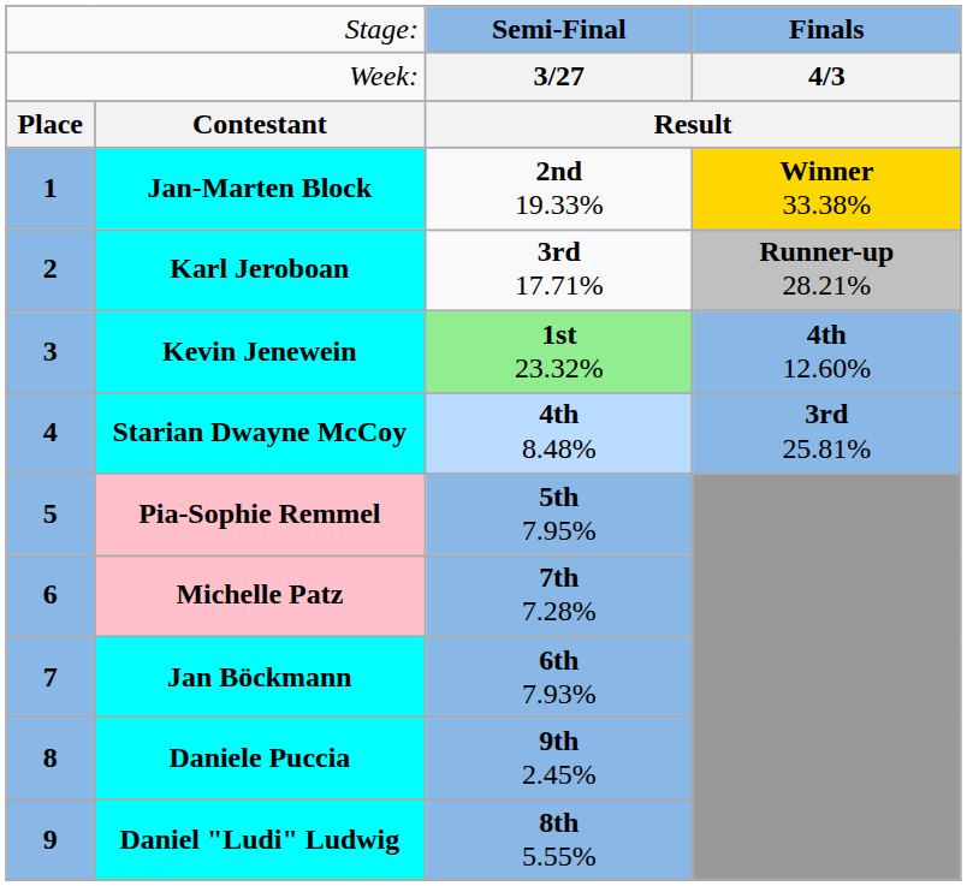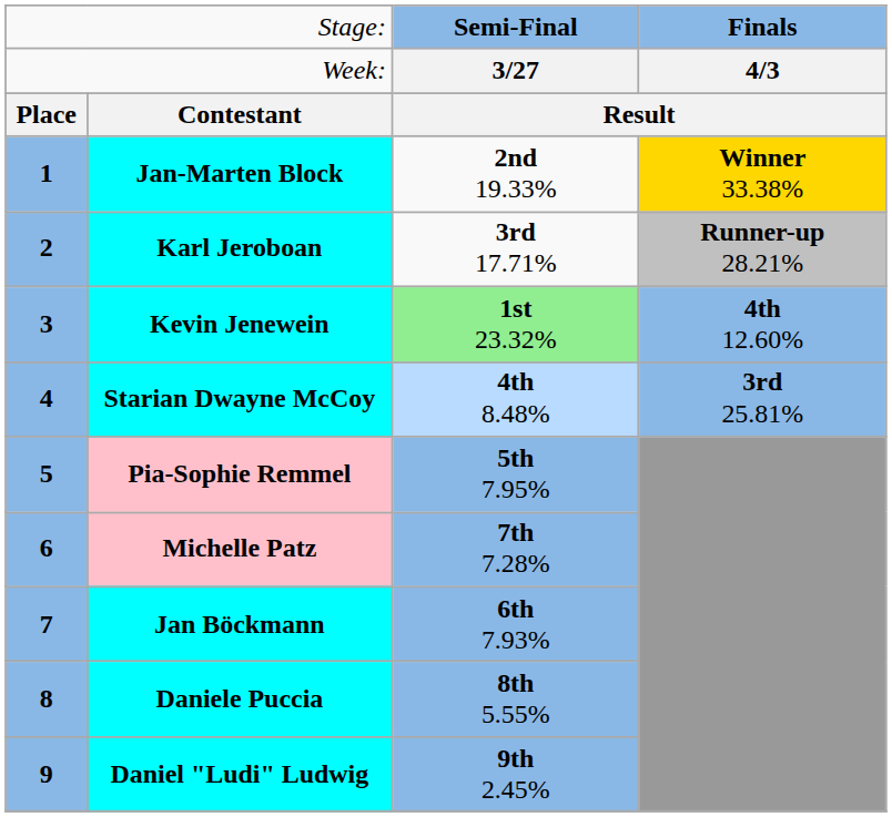Daniele Puccia | column 3: 9th 2.45% -> 8th 5.55%
Daniel "Ludi" Ludwig | column 3: 8th 5.55% -> 9th 2.45%
